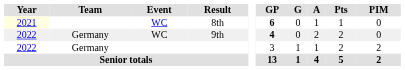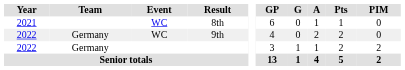8th | Year: lightyellow background -> no background
8th | GP: bold -> normal
9th | GP: bold -> normal
